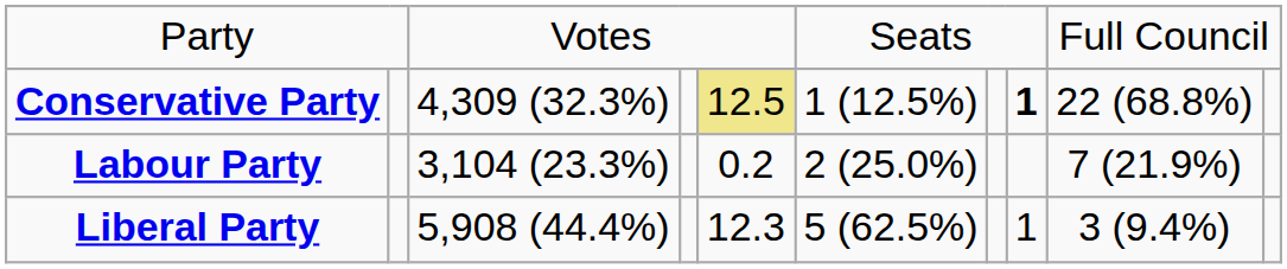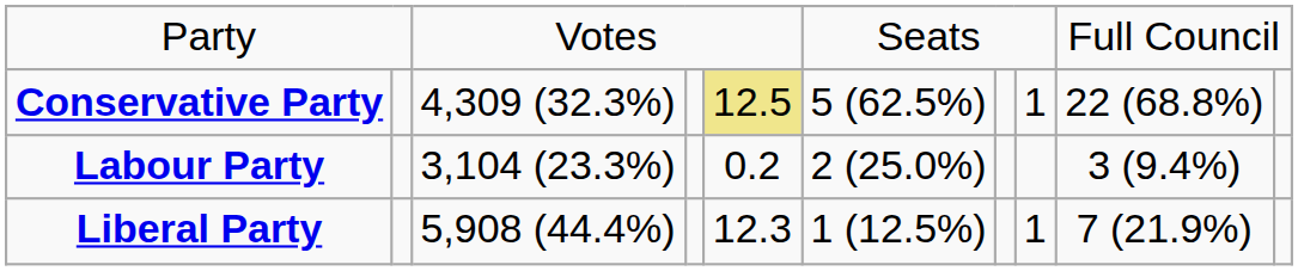Conservative Party | column 6: 1 (12.5%) -> 5 (62.5%)
Conservative Party | column 8: bold -> normal
Labour Party | column 9: 7 (21.9%) -> 3 (9.4%)
Liberal Party | column 6: 5 (62.5%) -> 1 (12.5%)
Liberal Party | column 9: 3 (9.4%) -> 7 (21.9%)
